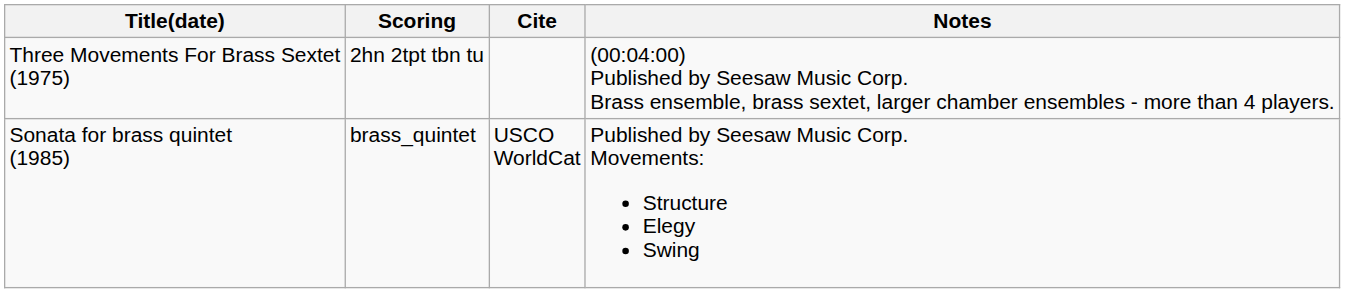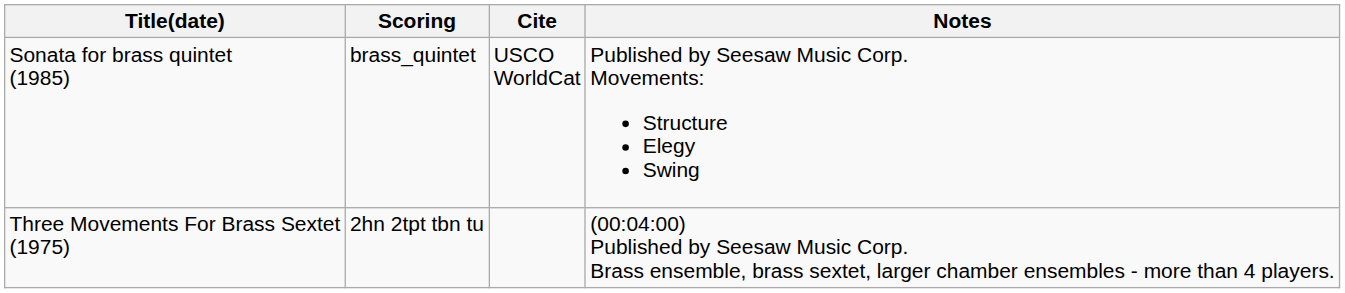rows swapped: Three Movements For Brass Sextet (1975) <-> Sonata for brass quintet (1985)
